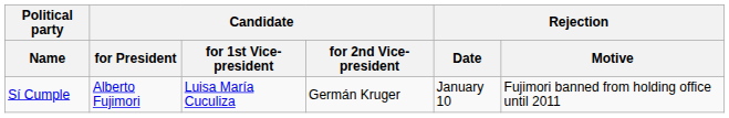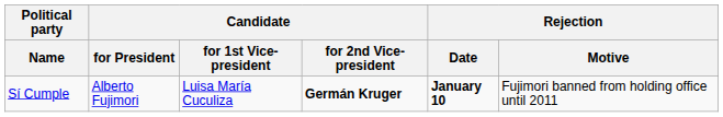Sí Cumple | Candidate / for 2nd Vice-president: normal -> bold
Sí Cumple | Rejection / Date: normal -> bold
